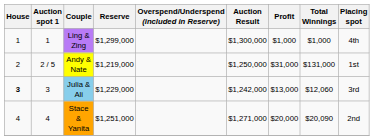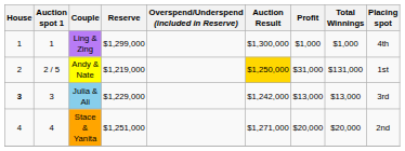Andy & Nate | Auction Result: no background -> gold background
Julia & Ali | Total Winnings: $12,060 -> $13,000
Stace & Yanita | Total Winnings: $20,090 -> $20,000
